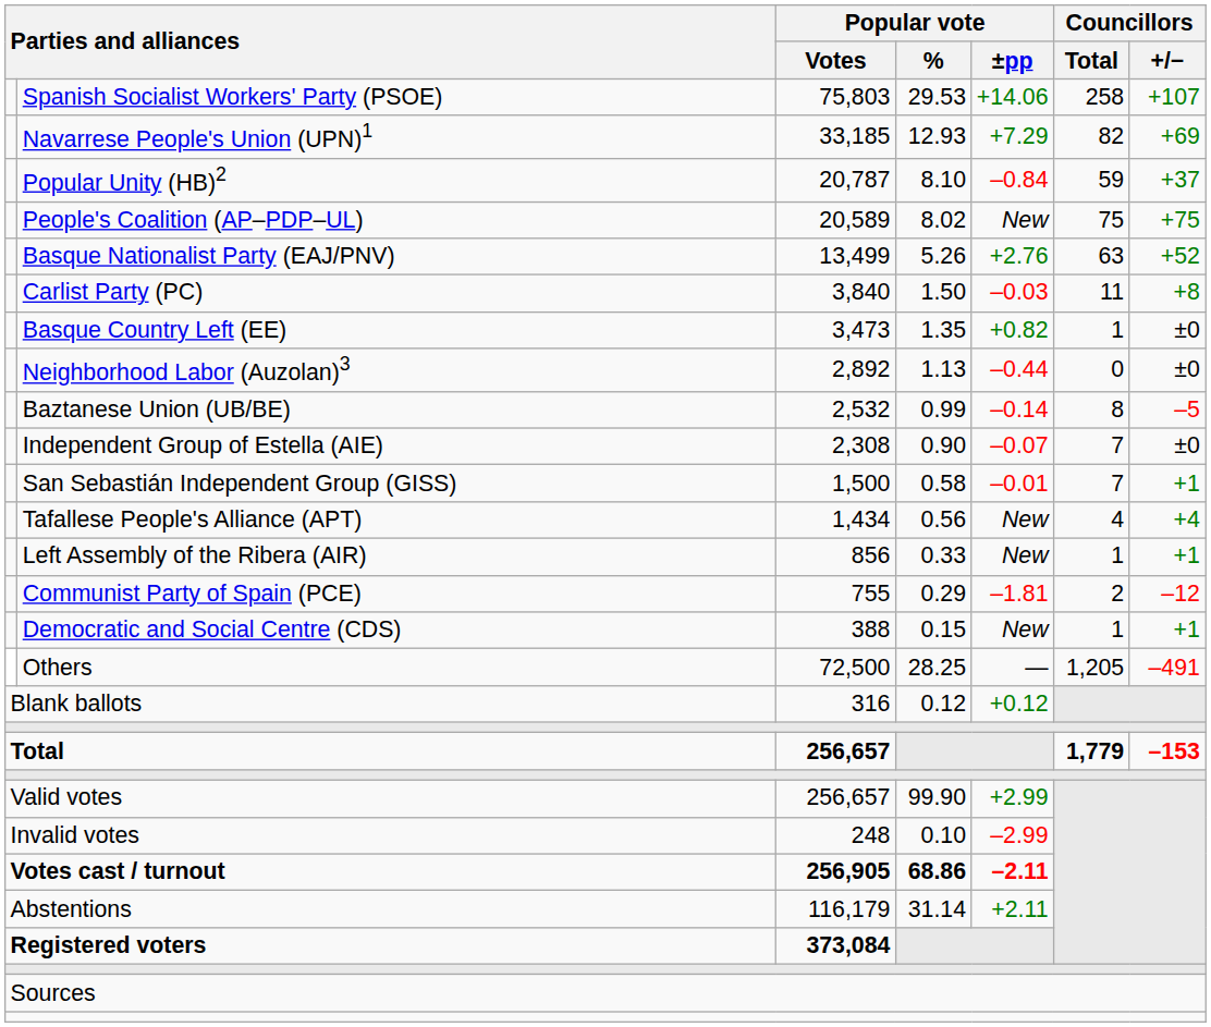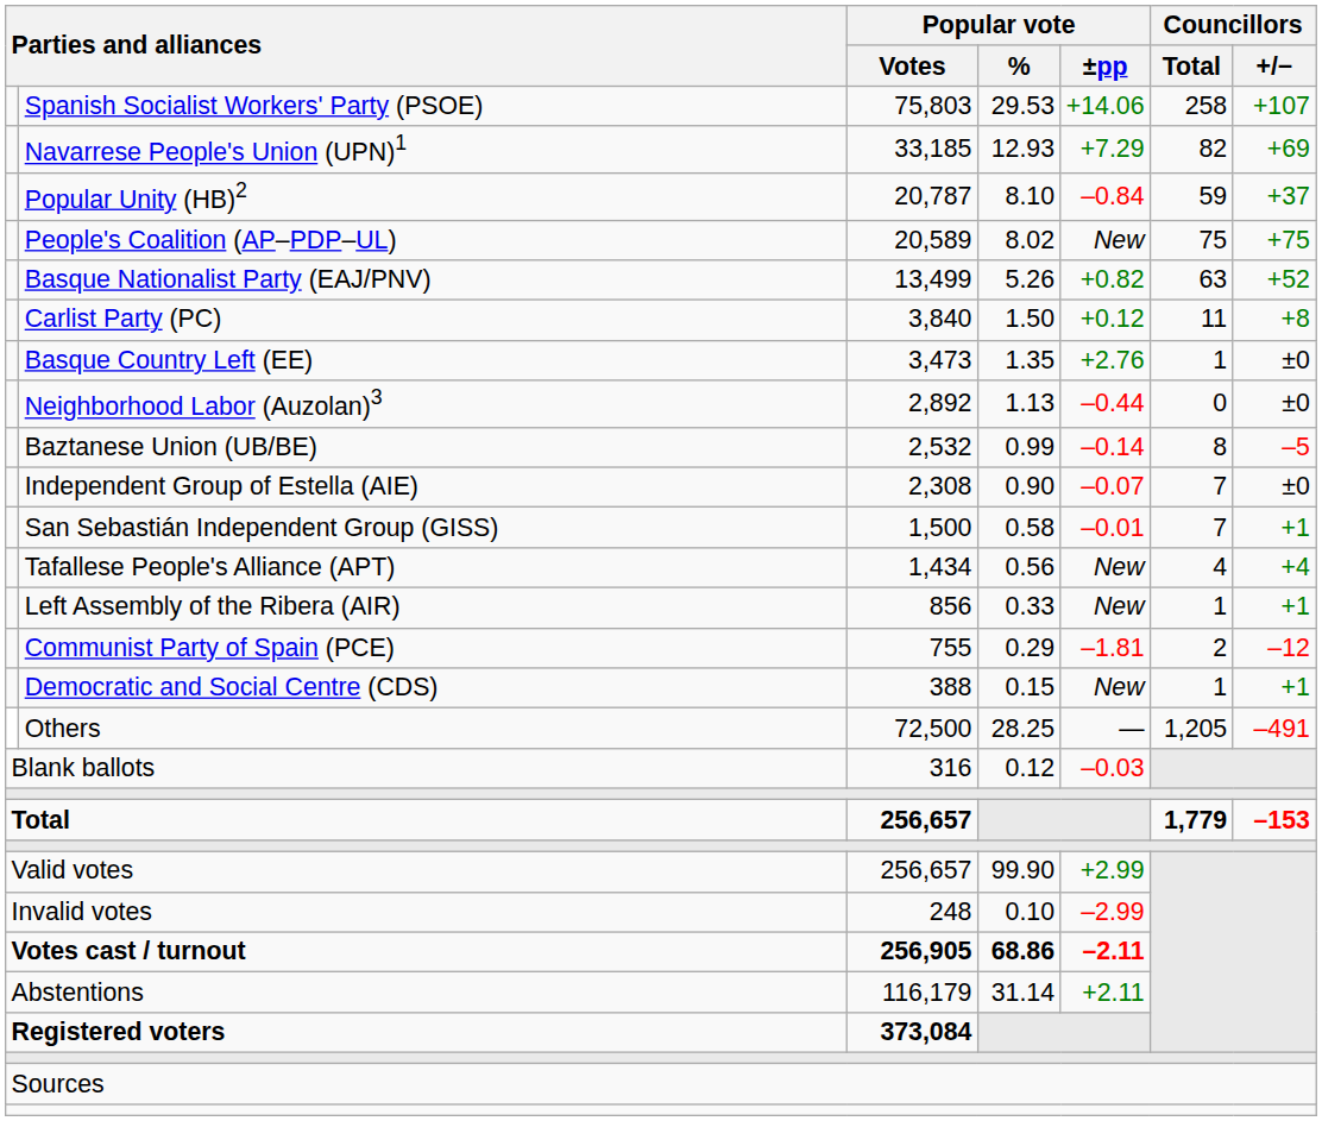Basque Nationalist Party (EAJ/PNV) | Popular vote / ±pp: +2.76 -> +0.82
Carlist Party (PC) | Popular vote / ±pp: –0.03 -> +0.12
Basque Country Left (EE) | Popular vote / ±pp: +0.82 -> +2.76
Blank ballots | Popular vote / ±pp: +0.12 -> –0.03
